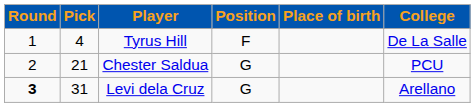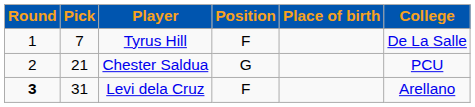Tyrus Hill | Pick: 4 -> 7
Levi dela Cruz | Position: G -> F
